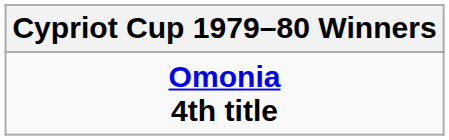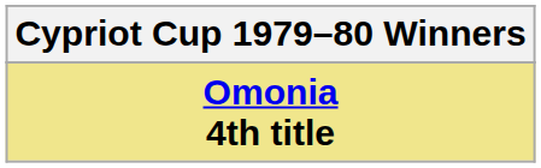row 2 | column 1: no background -> khaki background
